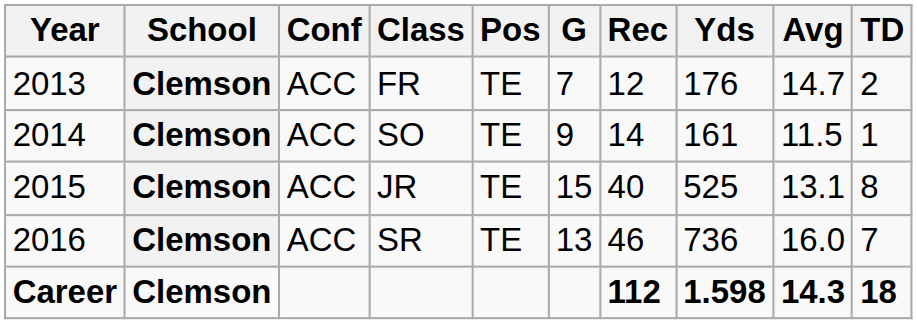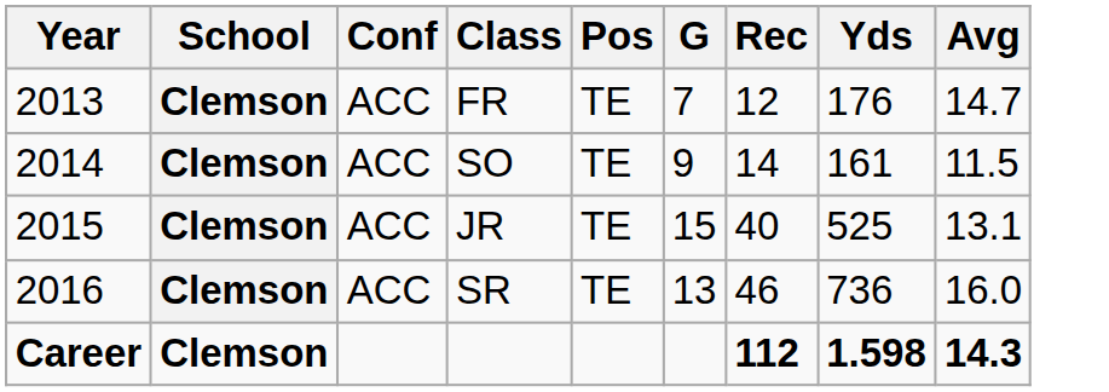- column: TD | 2 | 1 | 8 | 7 | 18
